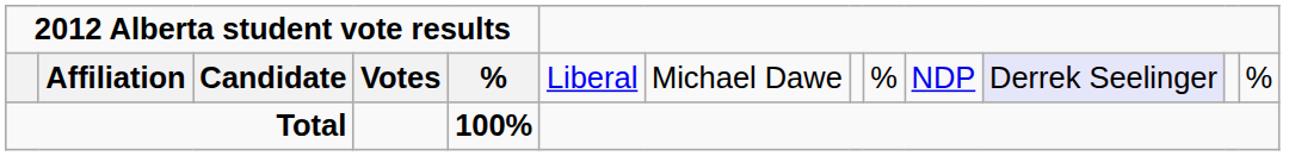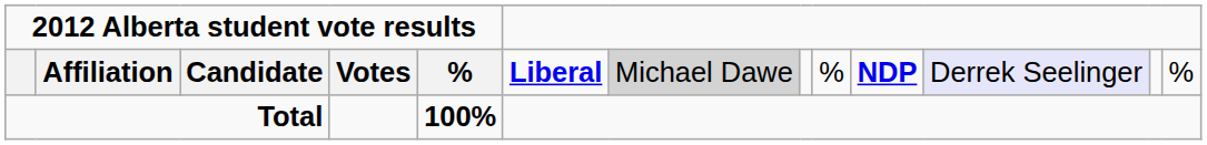row 2 | column 6: normal -> bold
row 2 | column 7: no background -> lightgrey background
row 2 | column 10: normal -> bold
